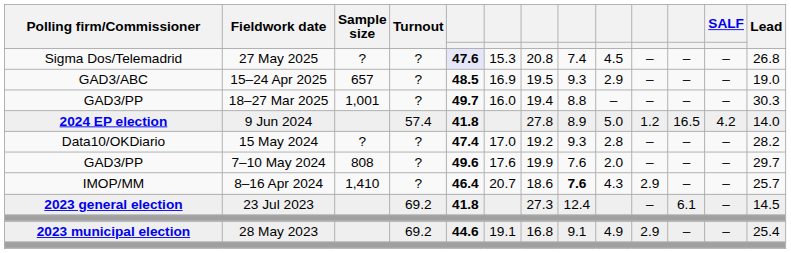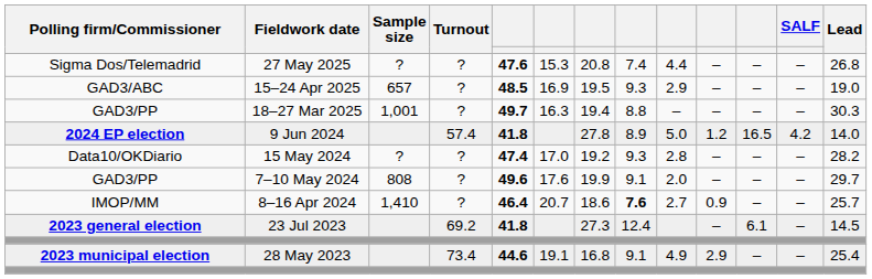27 May 2025 | column 5: lavender background -> no background
27 May 2025 | column 9: 4.5 -> 4.4
18–27 Mar 2025 | column 6: 16.0 -> 16.3
7–10 May 2024 | column 8: 7.6 -> 9.1
8–16 Apr 2024 | column 9: 4.3 -> 2.7
8–16 Apr 2024 | column 10: 2.9 -> 0.9
28 May 2023 | Turnout: 69.2 -> 73.4
